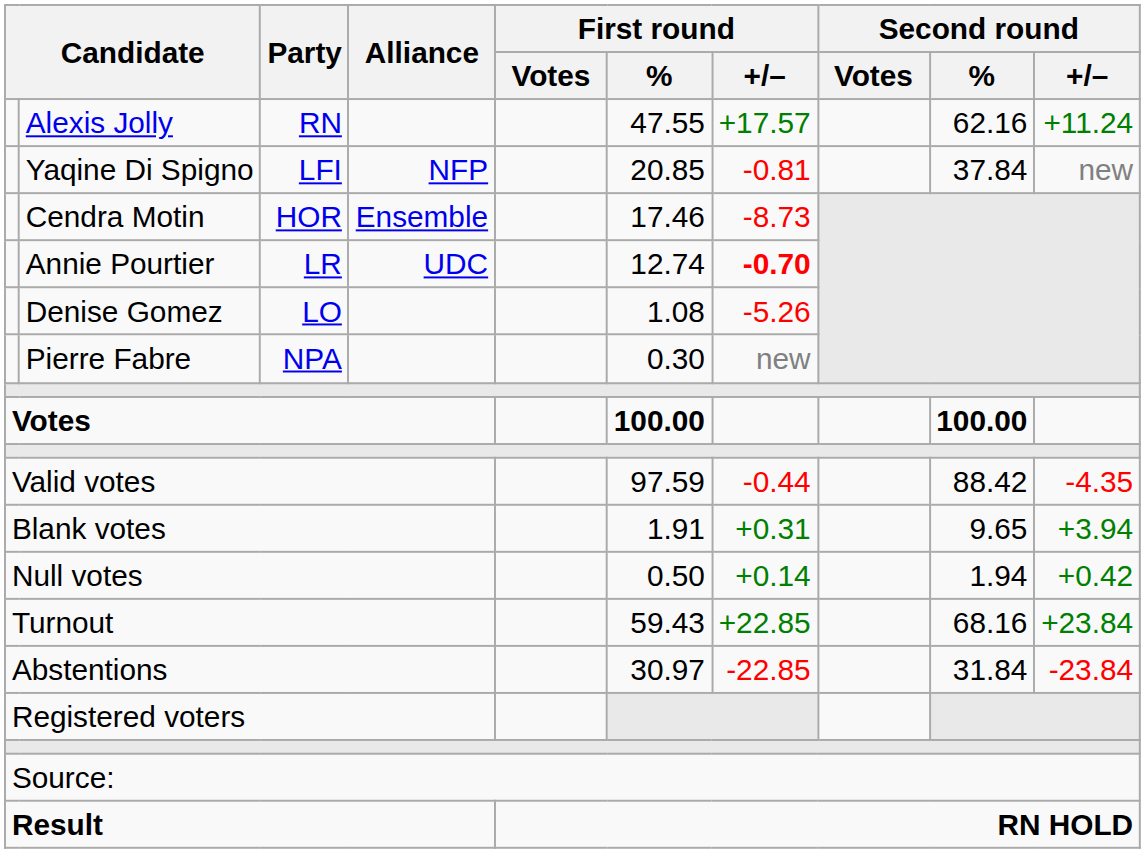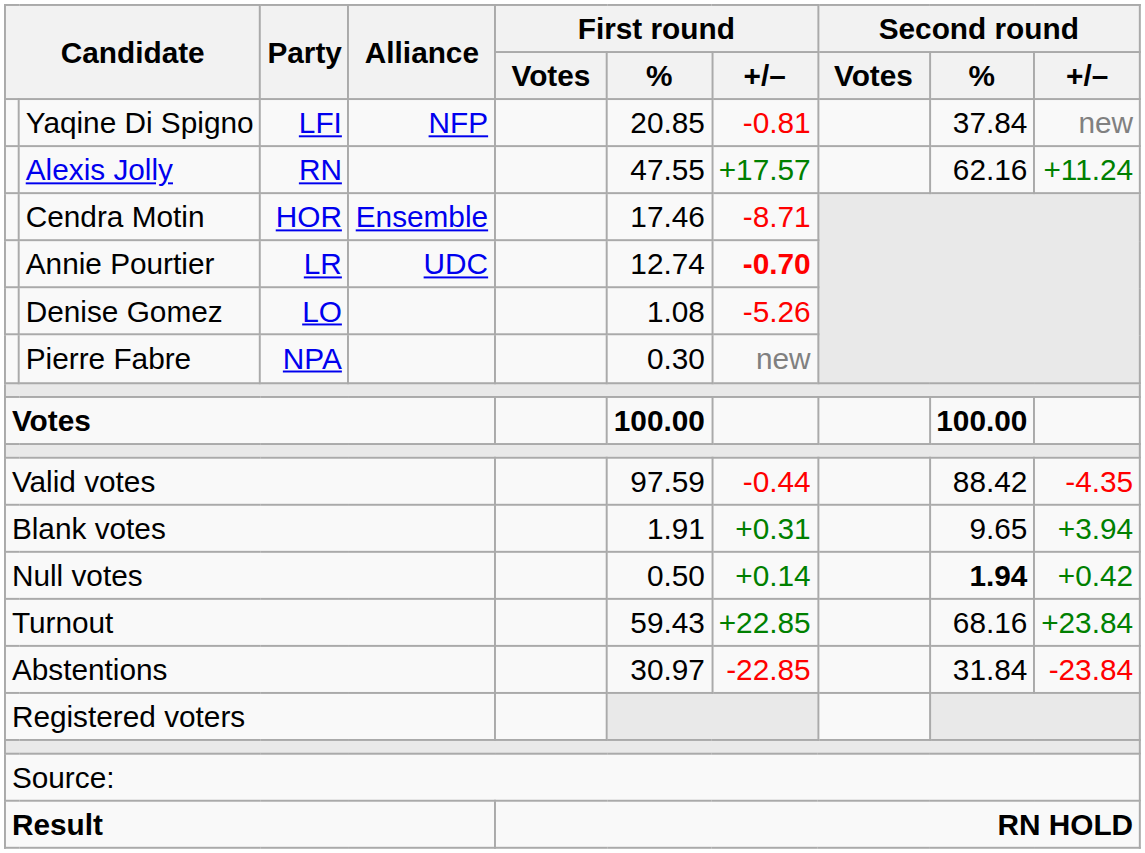rows swapped: Alexis Jolly <-> Yaqine Di Spigno
Cendra Motin | First round / +/–: -8.73 -> -8.71
Null votes | Second round / %: normal -> bold
